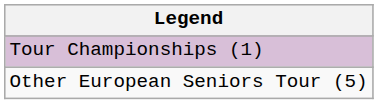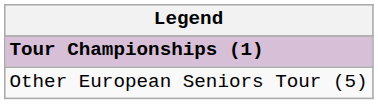row 2 | column 1: normal -> bold
